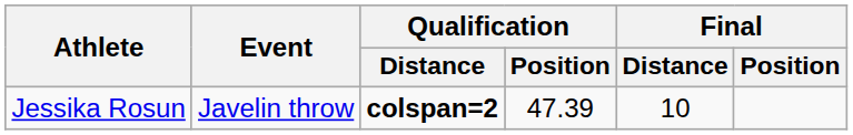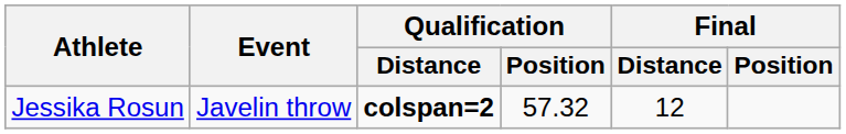Jessika Rosun | Qualification / Position: 47.39 -> 57.32
Jessika Rosun | Final / Distance: 10 -> 12
